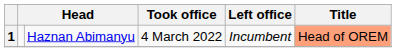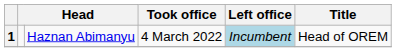1 | Left office: no background -> lightblue background
1 | Title: lightsalmon background -> no background
